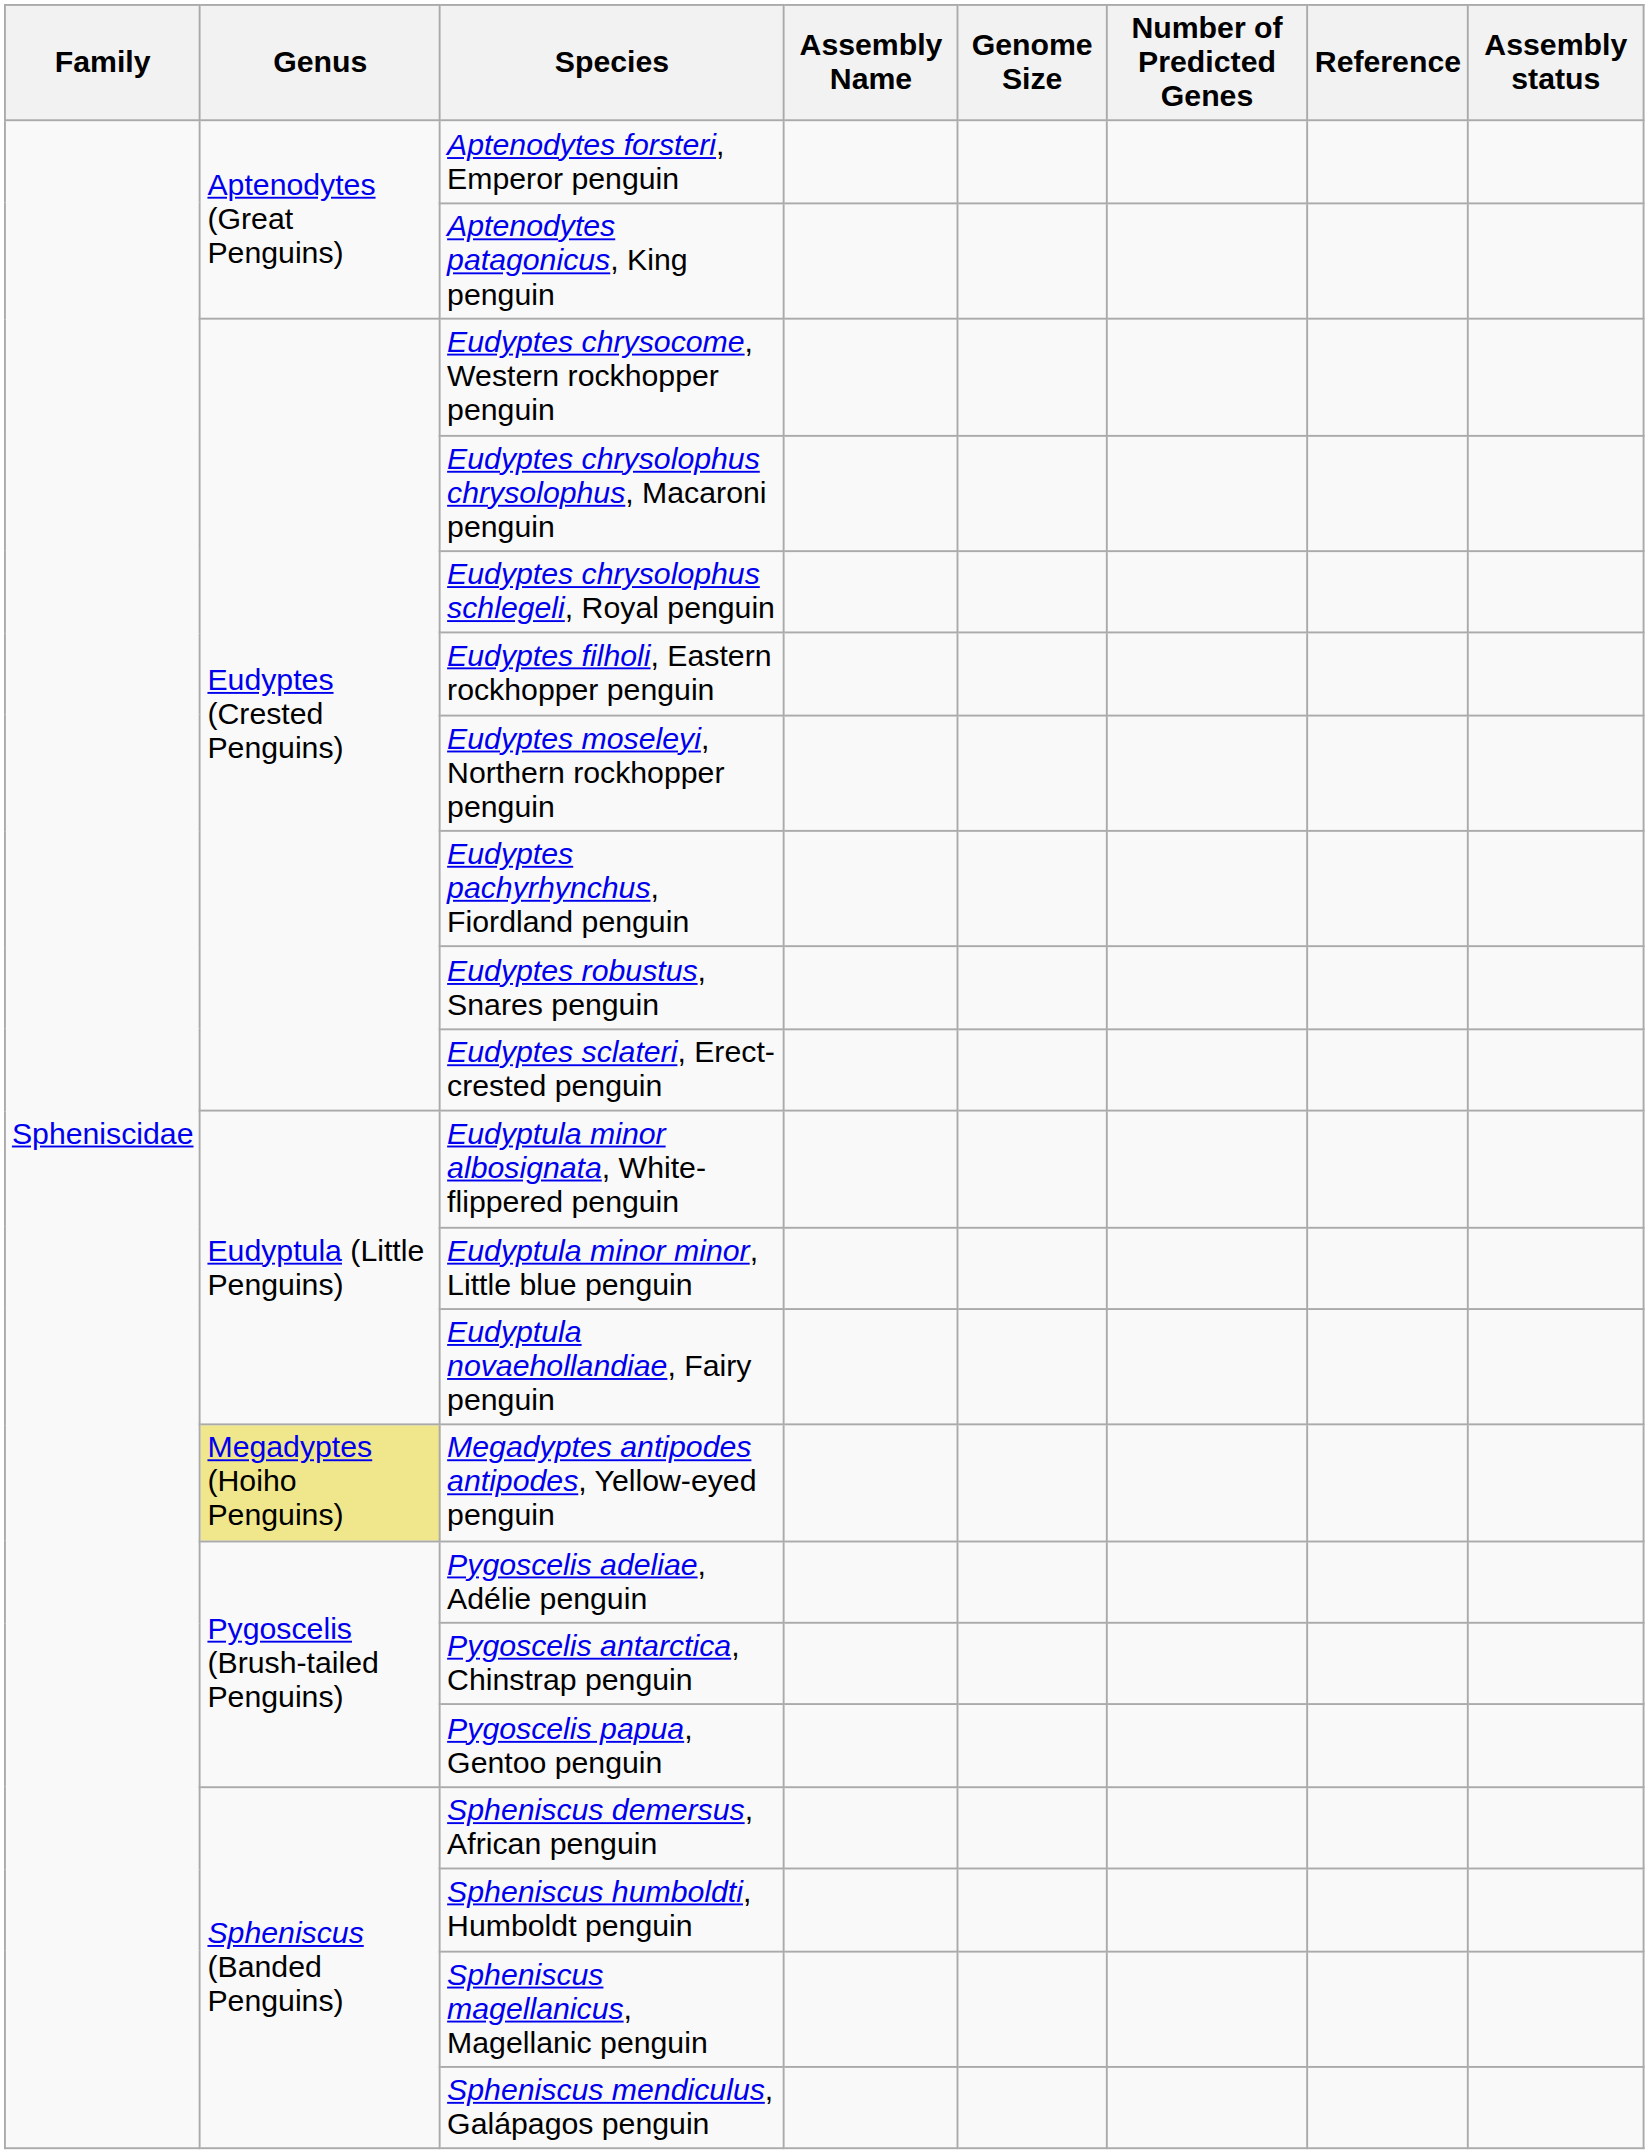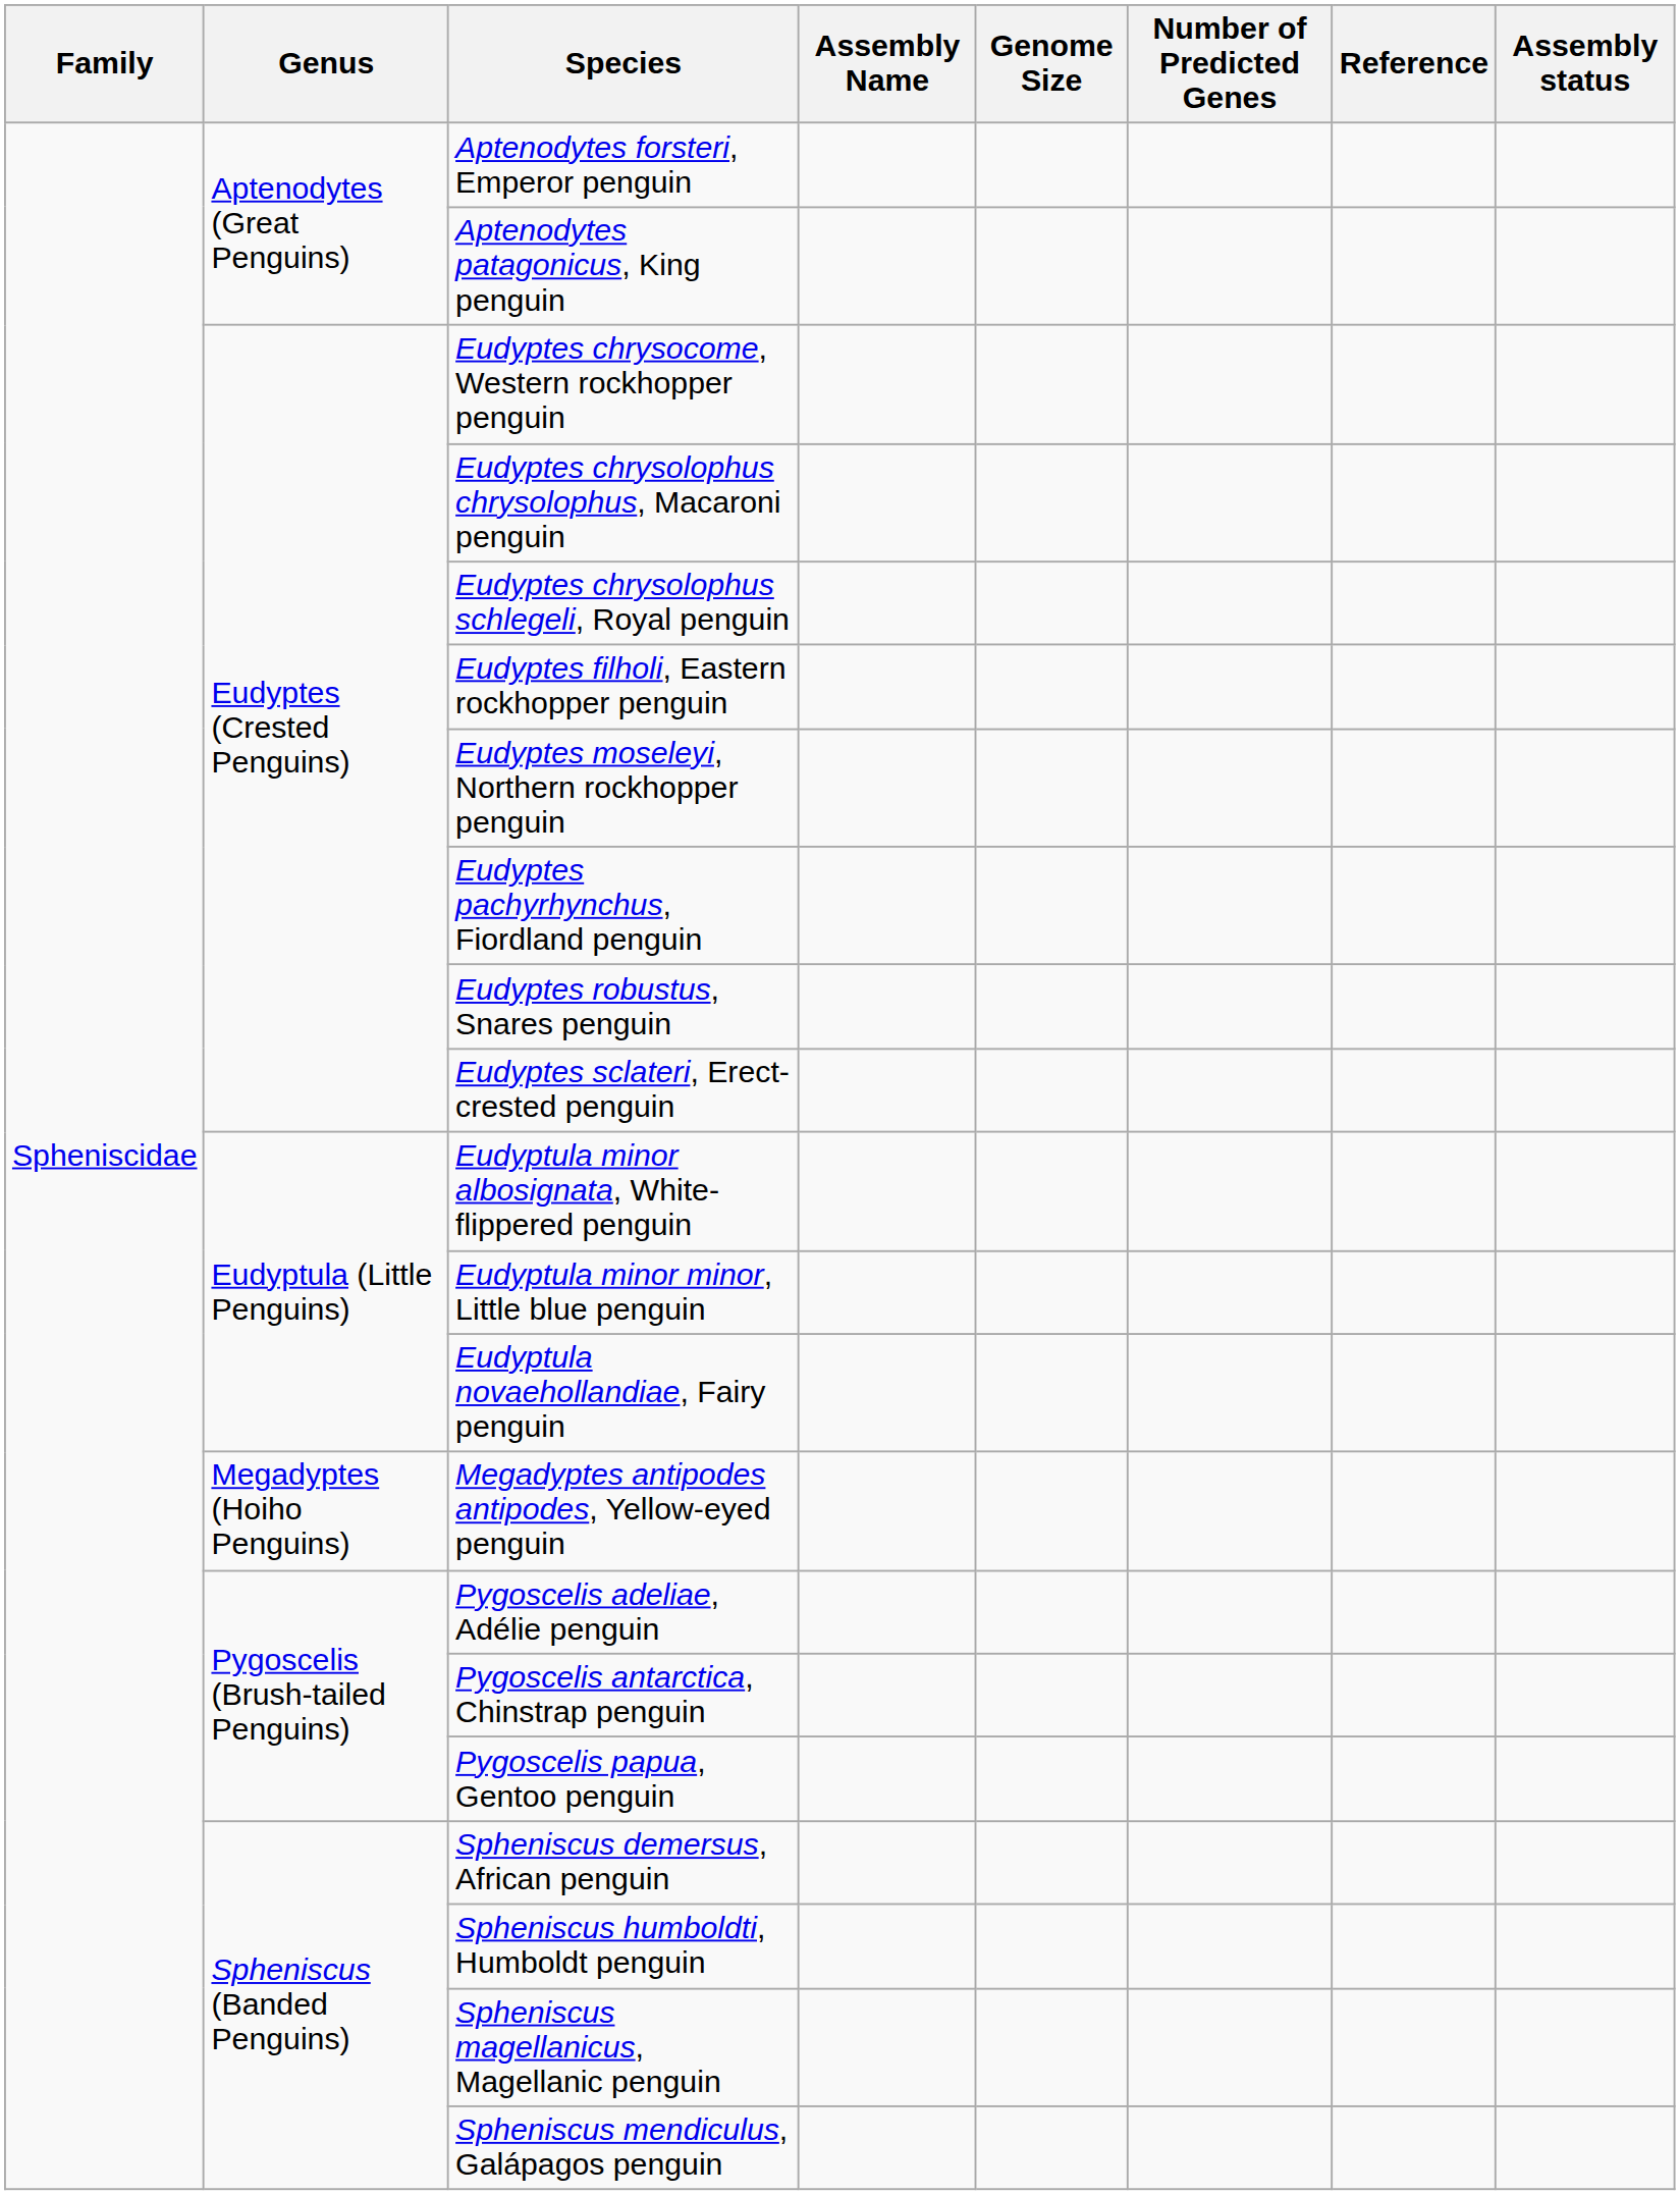Megadyptes antipodes antipodes, Yellow-eyed penguin | Genus: khaki background -> no background
